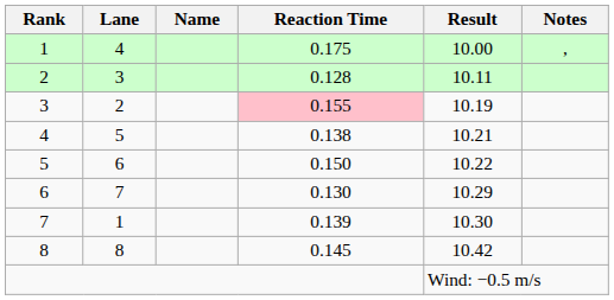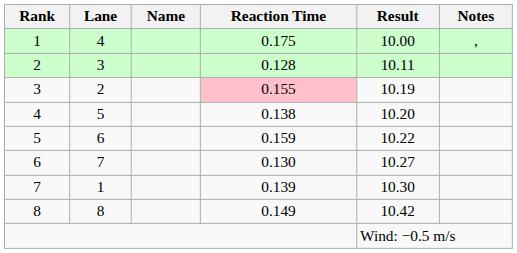row 5 | Result: 10.21 -> 10.20
row 6 | Reaction Time: 0.150 -> 0.159
row 7 | Result: 10.29 -> 10.27
row 9 | Reaction Time: 0.145 -> 0.149
